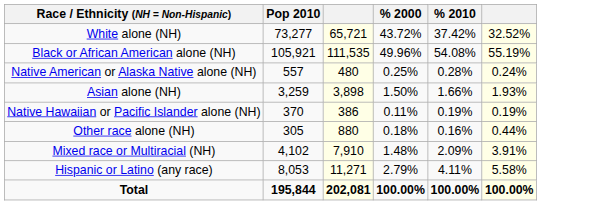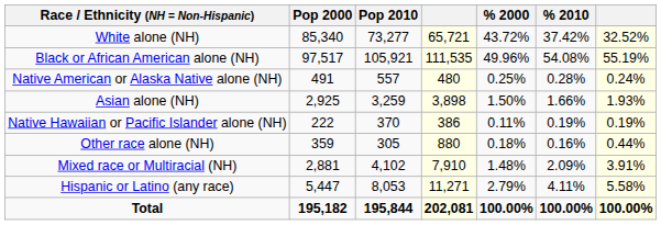+ column: Pop 2000 | 85,340 | 97,517 | 491 | 2,925 | 222 | 359 | 2,881 | 5,447 | 195,182
